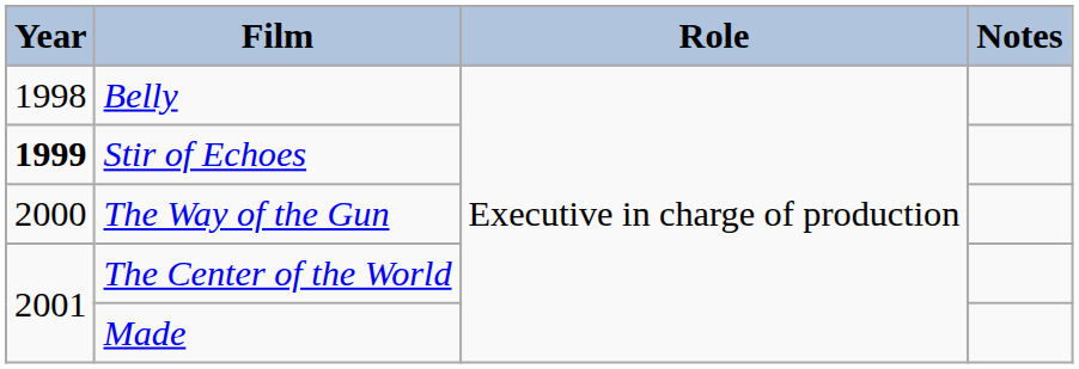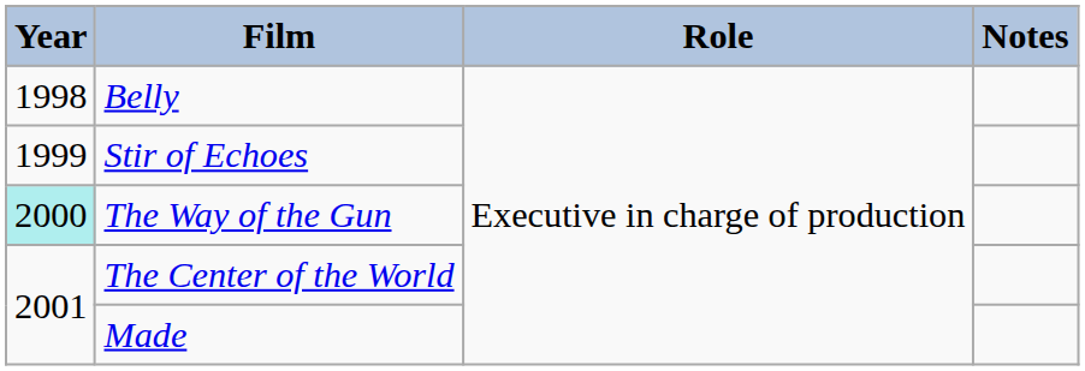Stir of Echoes | Year: bold -> normal
The Way of the Gun | Year: no background -> paleturquoise background
